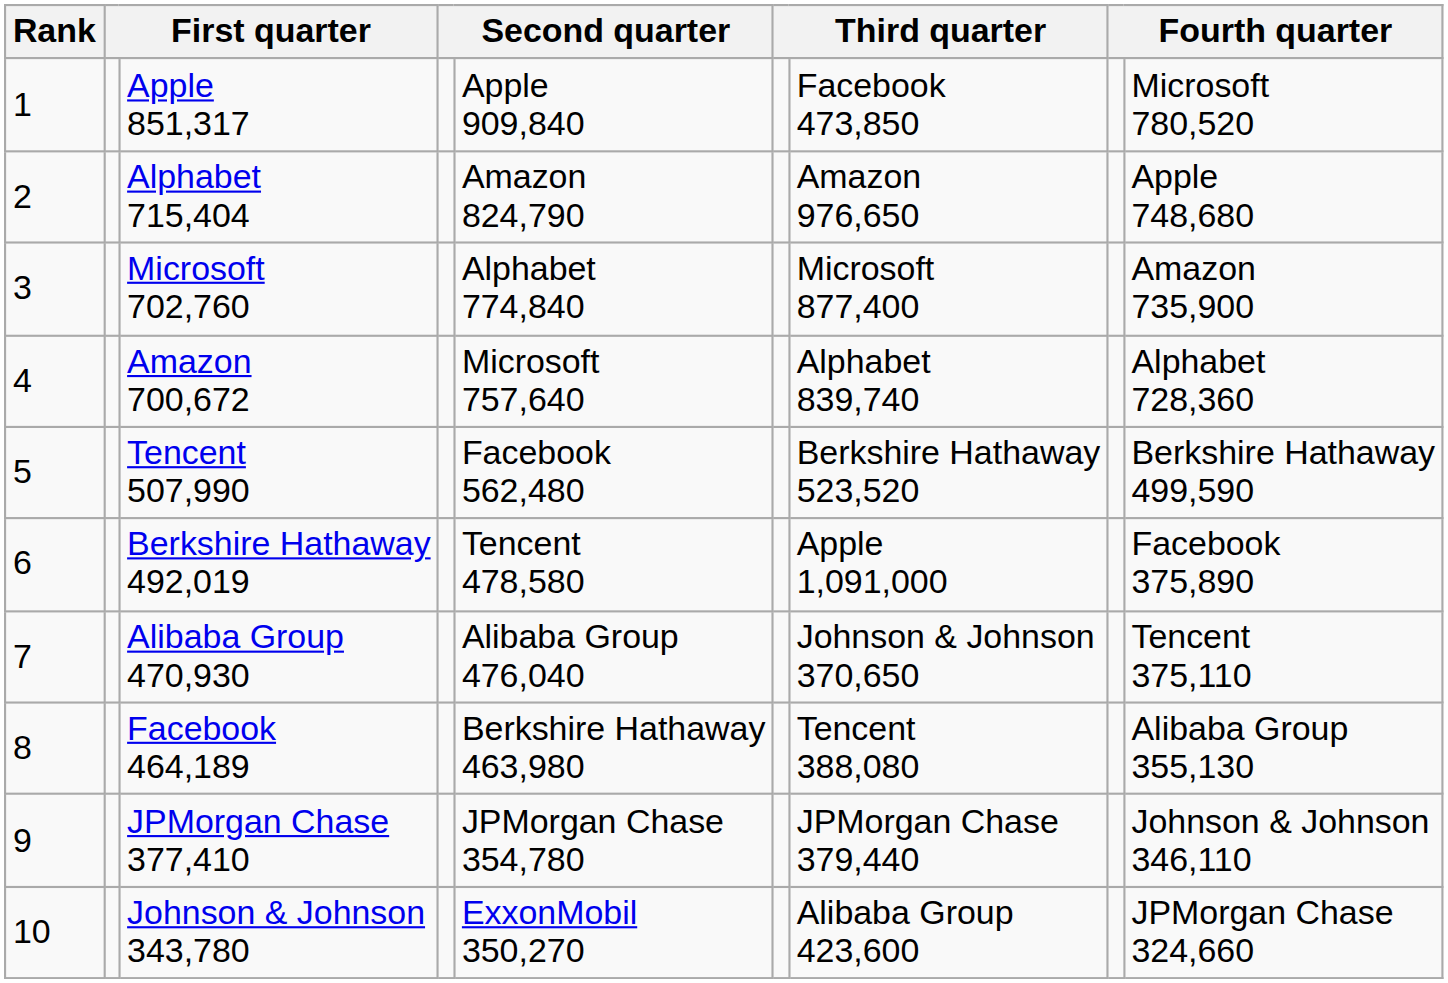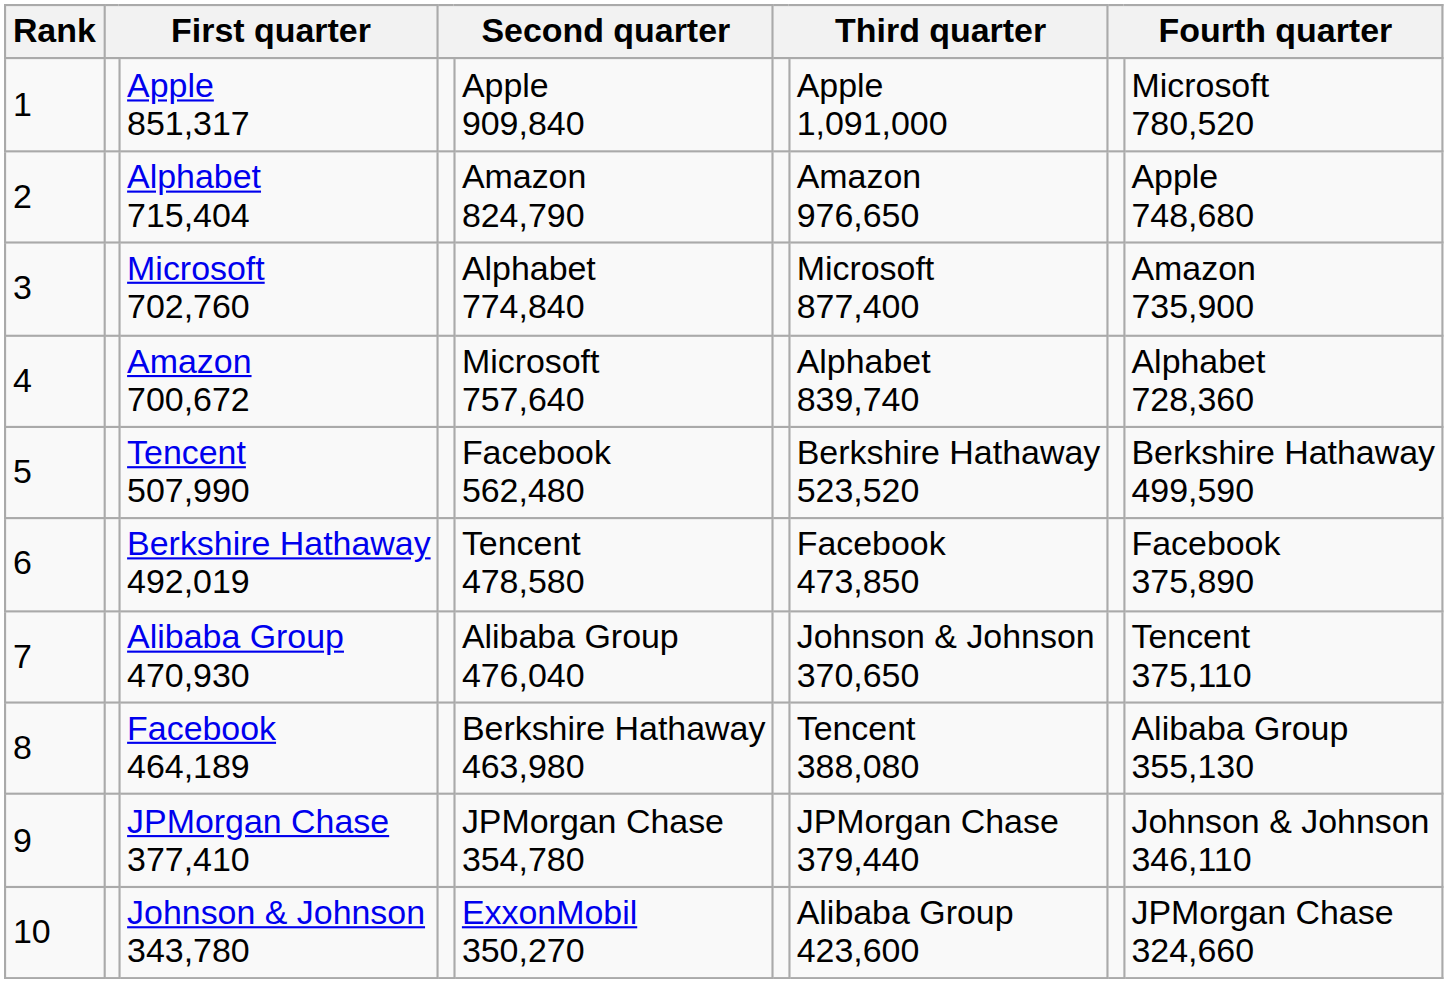Apple 851,317 | column 7: Facebook 473,850 -> Apple 1,091,000
Berkshire Hathaway 492,019 | column 7: Apple 1,091,000 -> Facebook 473,850
